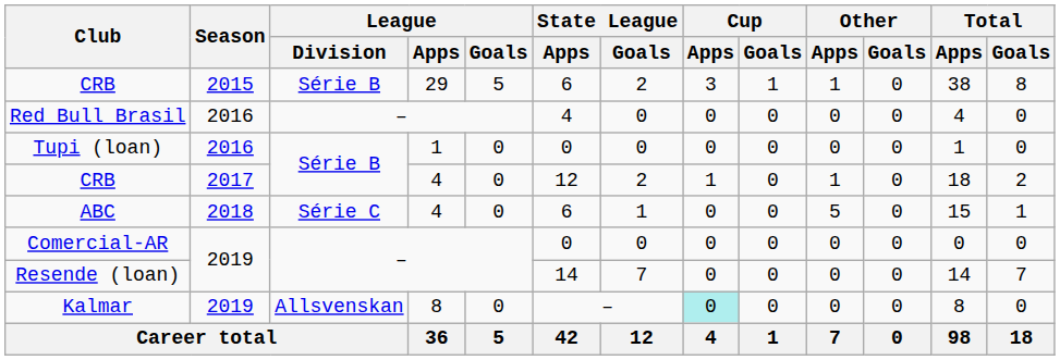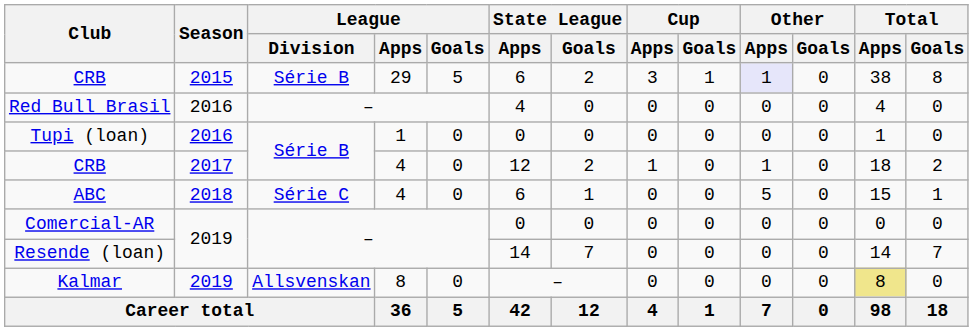CRB / 2015 | Other / Apps: no background -> lavender background
Kalmar | Cup / Apps: paleturquoise background -> no background
Kalmar | Total / Apps: no background -> khaki background
